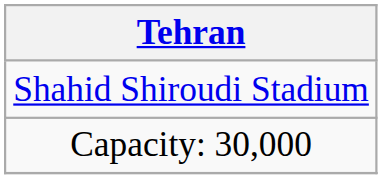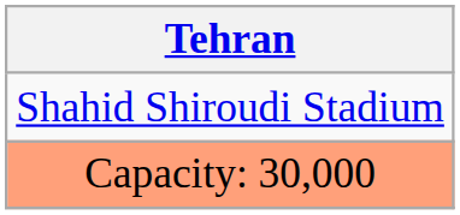row 3 | column 1: no background -> lightsalmon background
